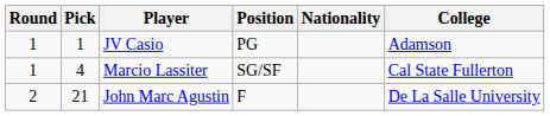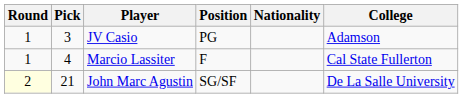JV Casio | Pick: 1 -> 3
Marcio Lassiter | Position: SG/SF -> F
John Marc Agustin | Round: no background -> lightyellow background
John Marc Agustin | Position: F -> SG/SF
